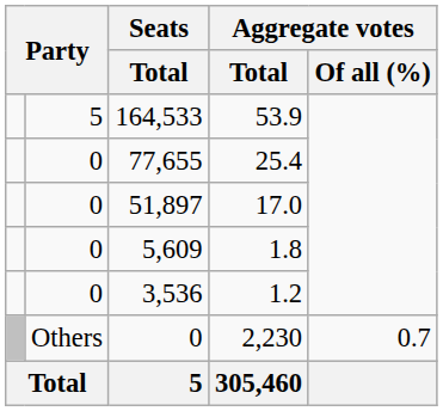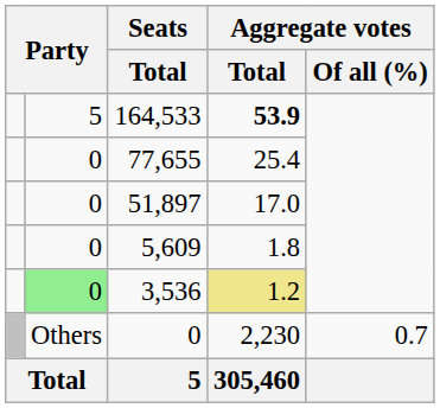164,533 | Aggregate votes / Total: normal -> bold
3,536 | column 2: no background -> lightgreen background
3,536 | Aggregate votes / Total: no background -> khaki background
